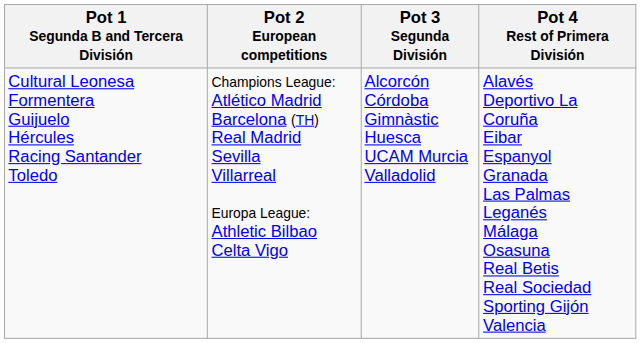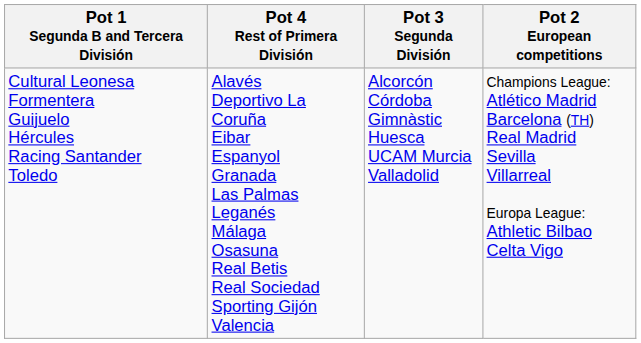columns swapped: Pot 2 European competitions <-> Pot 4 Rest of Primera División
